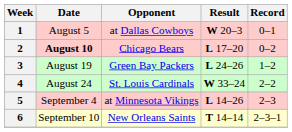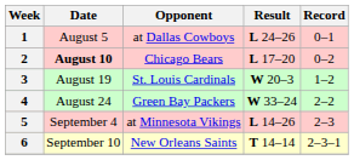1 | Result: W 20–3 -> L 24–26
3 | Opponent: Green Bay Packers -> St. Louis Cardinals
3 | Result: L 24–26 -> W 20–3
4 | Opponent: St. Louis Cardinals -> Green Bay Packers
